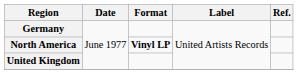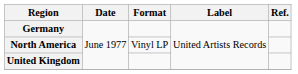North America | Format: bold -> normal
